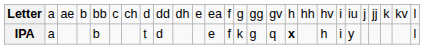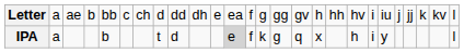IPA | column 12: no background -> lightgrey background
IPA | column 17: bold -> normal
